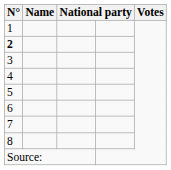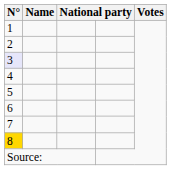2 | N°: bold -> normal
3 | N°: no background -> lavender background
8 | N°: no background -> gold background
